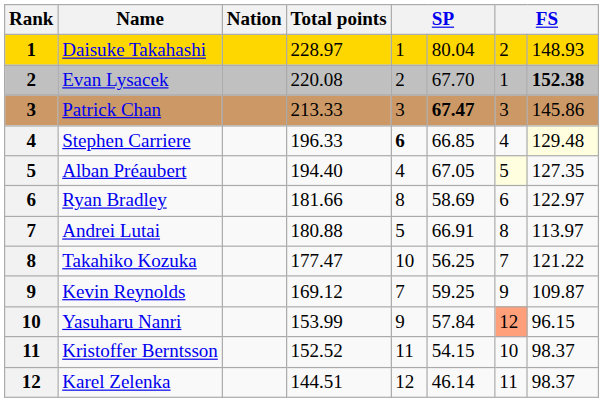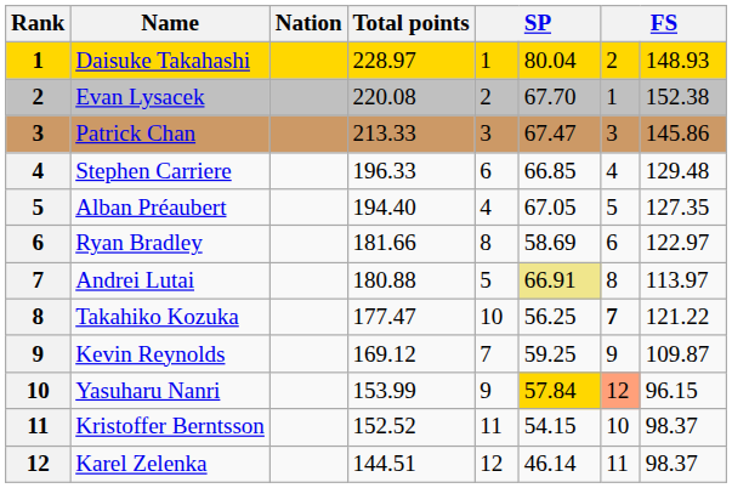Evan Lysacek | column 8: bold -> normal
Patrick Chan | column 6: bold -> normal
Stephen Carriere | column 5: bold -> normal
Stephen Carriere | column 8: lightyellow background -> no background
Alban Préaubert | column 7: lightyellow background -> no background
Andrei Lutai | column 6: no background -> khaki background
Takahiko Kozuka | column 7: normal -> bold
Yasuharu Nanri | column 6: no background -> gold background
